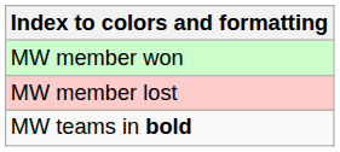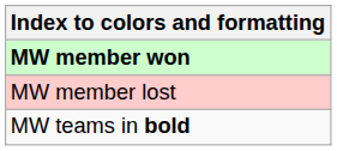row 2 | column 1: normal -> bold
